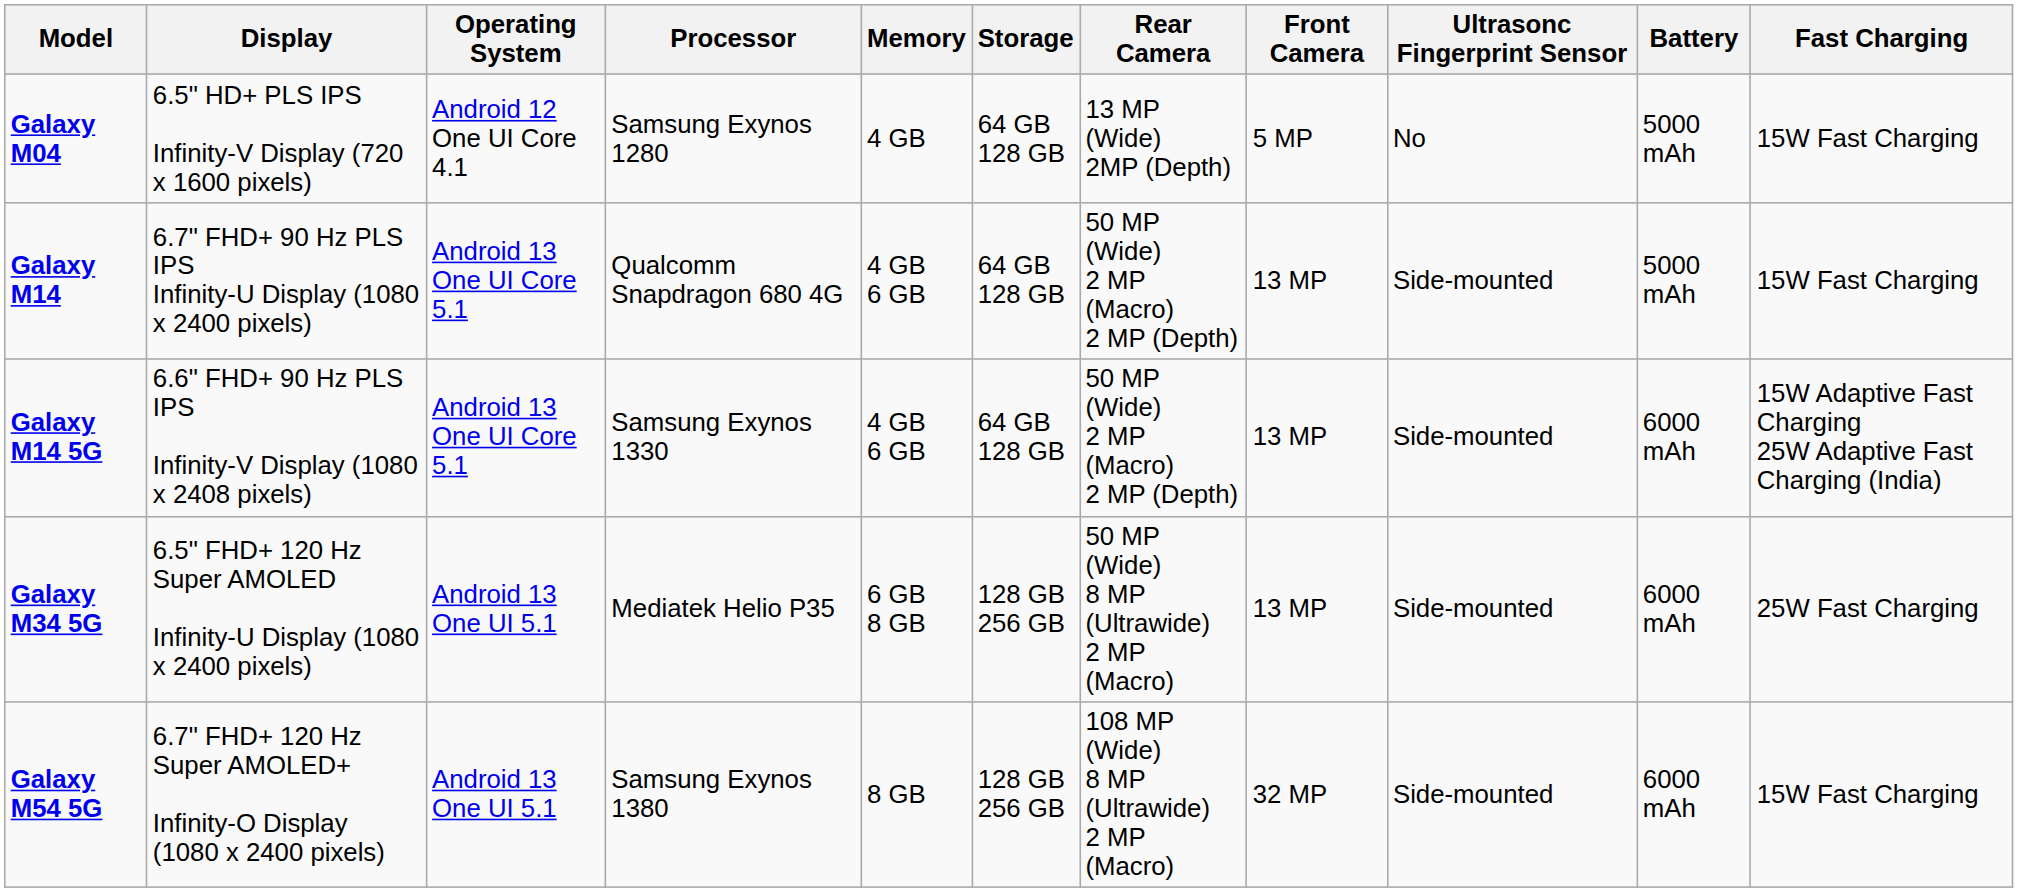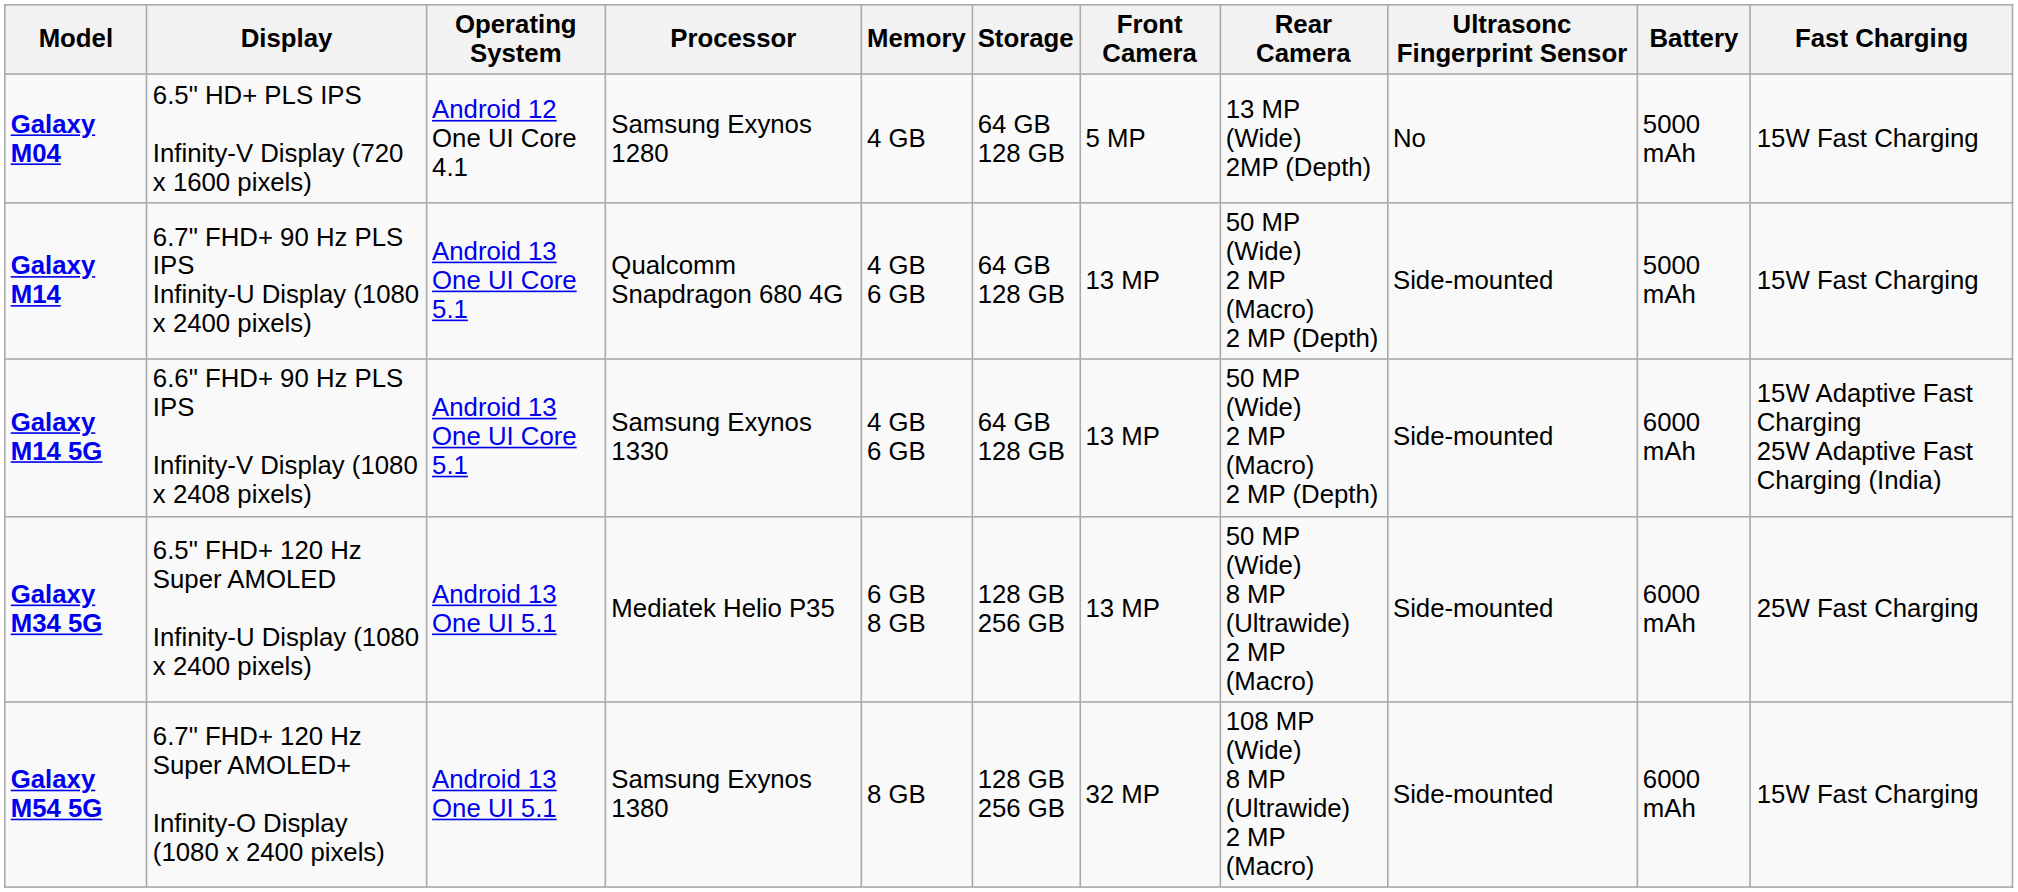columns swapped: Rear Camera <-> Front Camera
